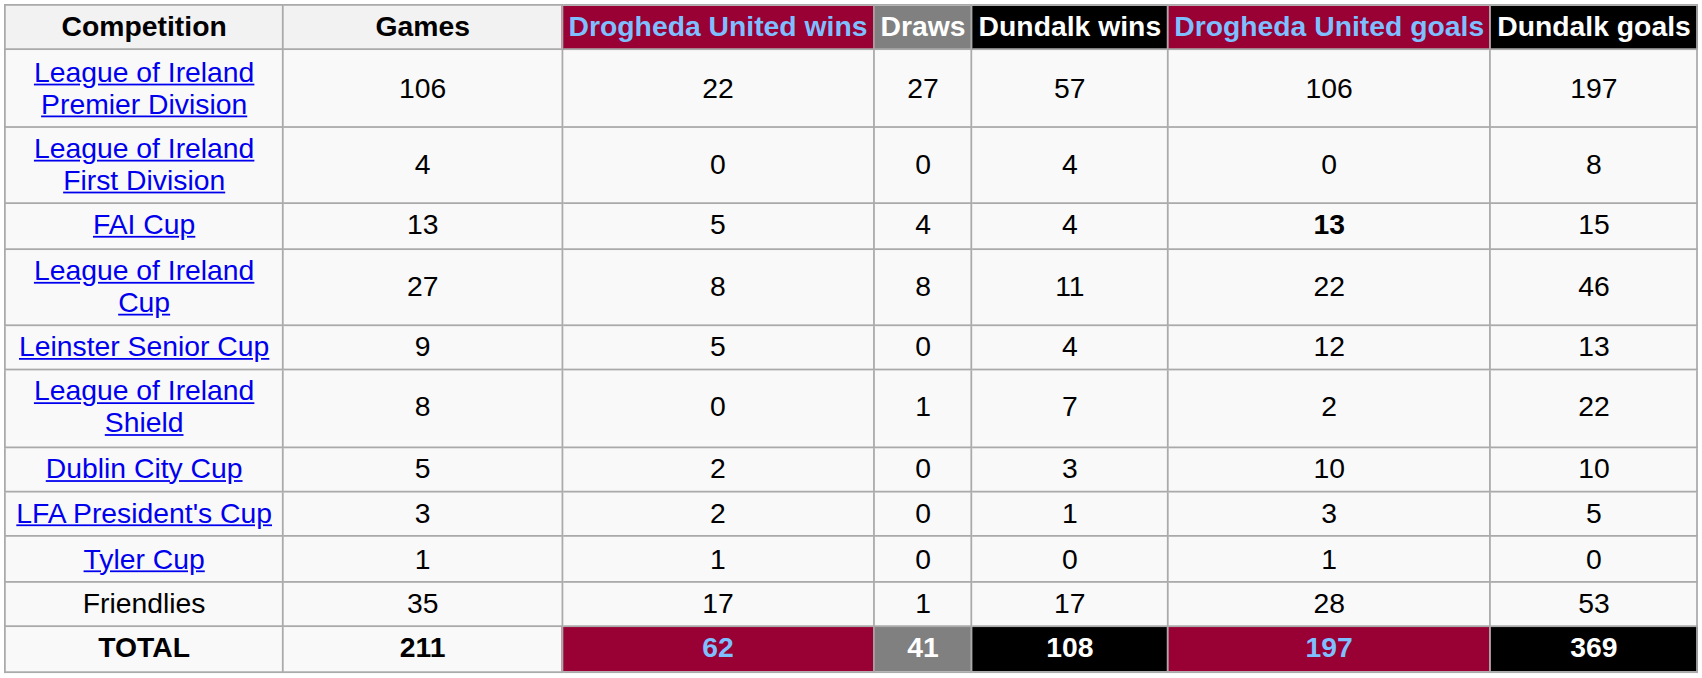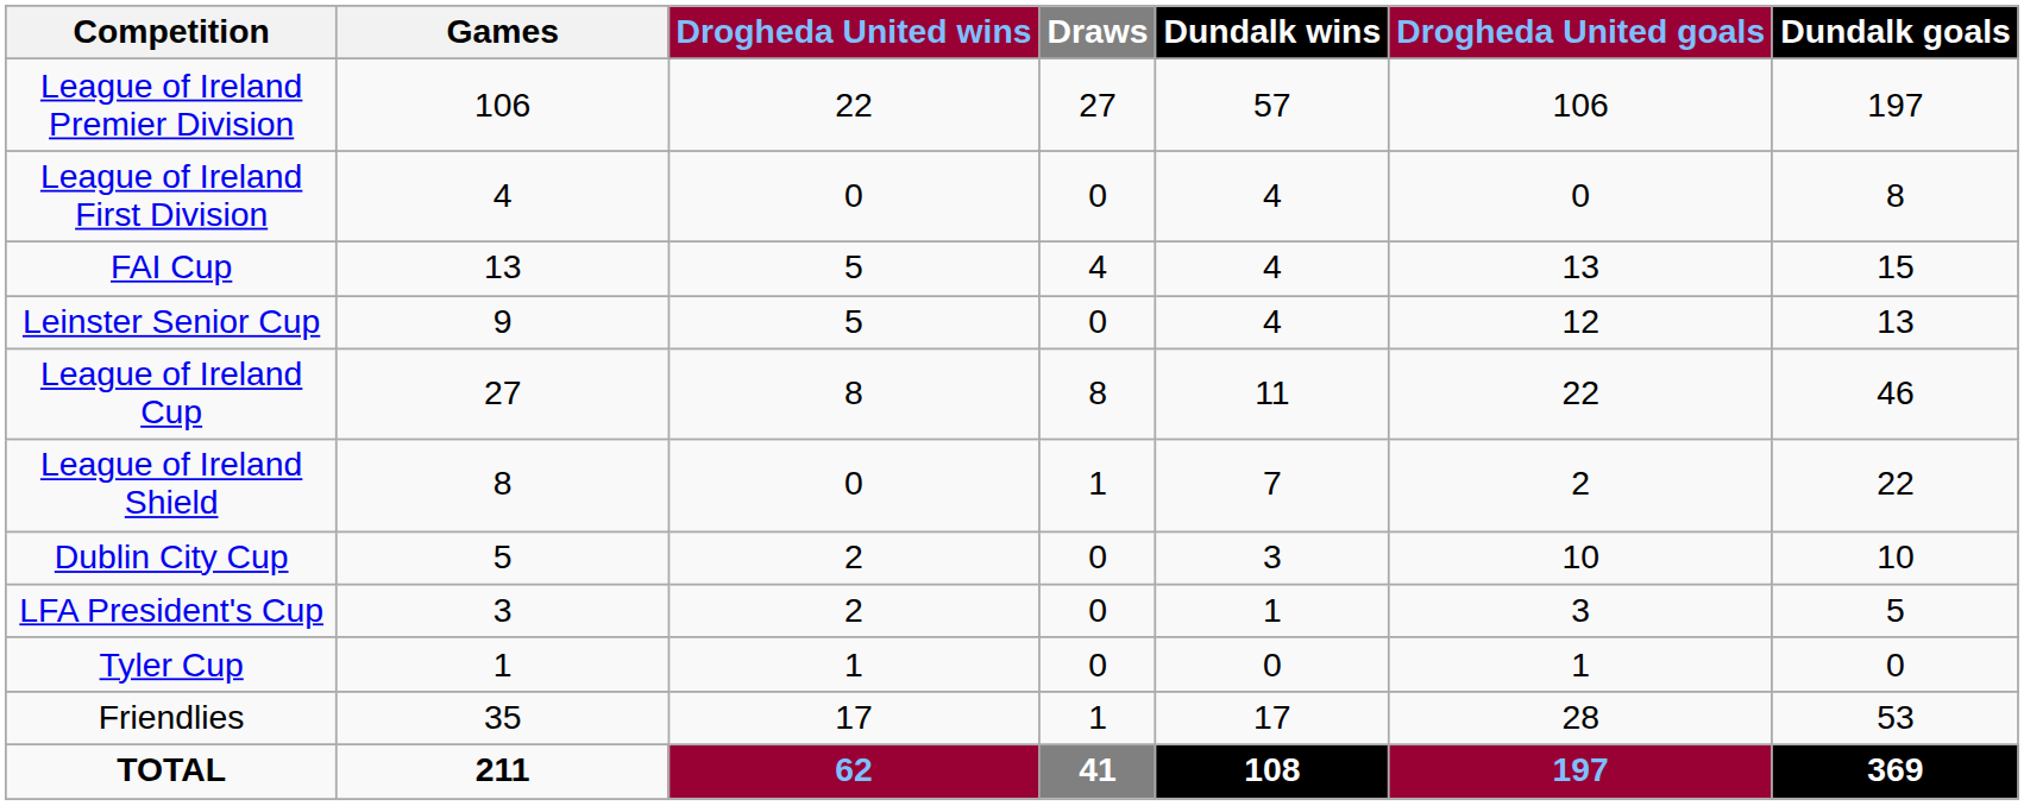FAI Cup | Drogheda United goals: bold -> normal
rows swapped: League of Ireland Cup <-> Leinster Senior Cup
